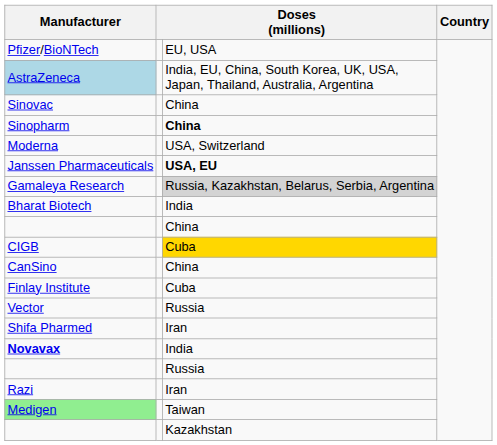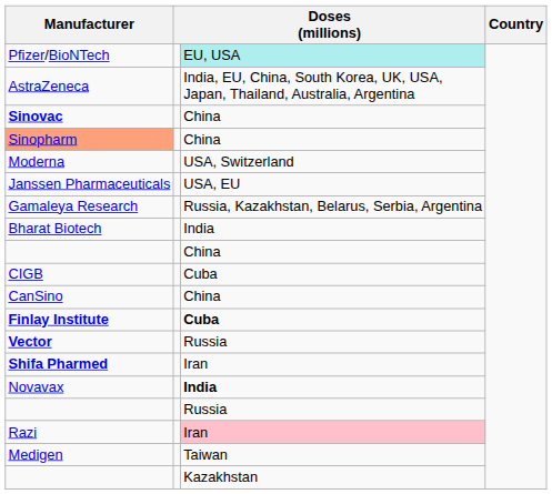Pfizer/BioNTech | column 3: no background -> paleturquoise background
AstraZeneca | Manufacturer: lightblue background -> no background
Sinovac | Manufacturer: normal -> bold
Sinopharm | Manufacturer: no background -> lightsalmon background
Sinopharm | column 3: bold -> normal
Janssen Pharmaceuticals | column 3: bold -> normal
Gamaleya Research | column 3: lightgrey background -> no background
CIGB | column 3: gold background -> no background
Finlay Institute | Manufacturer: normal -> bold
Finlay Institute | column 3: normal -> bold
Vector | Manufacturer: normal -> bold
Shifa Pharmed | Manufacturer: normal -> bold
Novavax | Manufacturer: bold -> normal
Novavax | column 3: normal -> bold
Razi | column 3: no background -> pink background
Medigen | Manufacturer: lightgreen background -> no background
